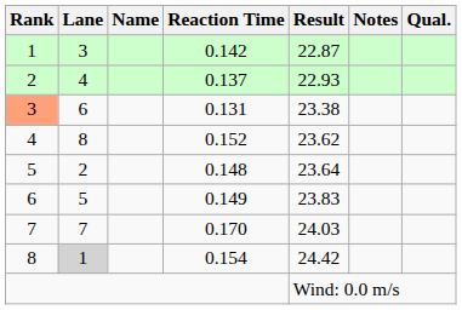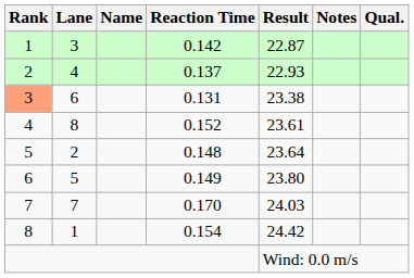row 5 | Result: 23.62 -> 23.61
row 7 | Result: 23.83 -> 23.80
row 9 | Lane: lightgrey background -> no background
